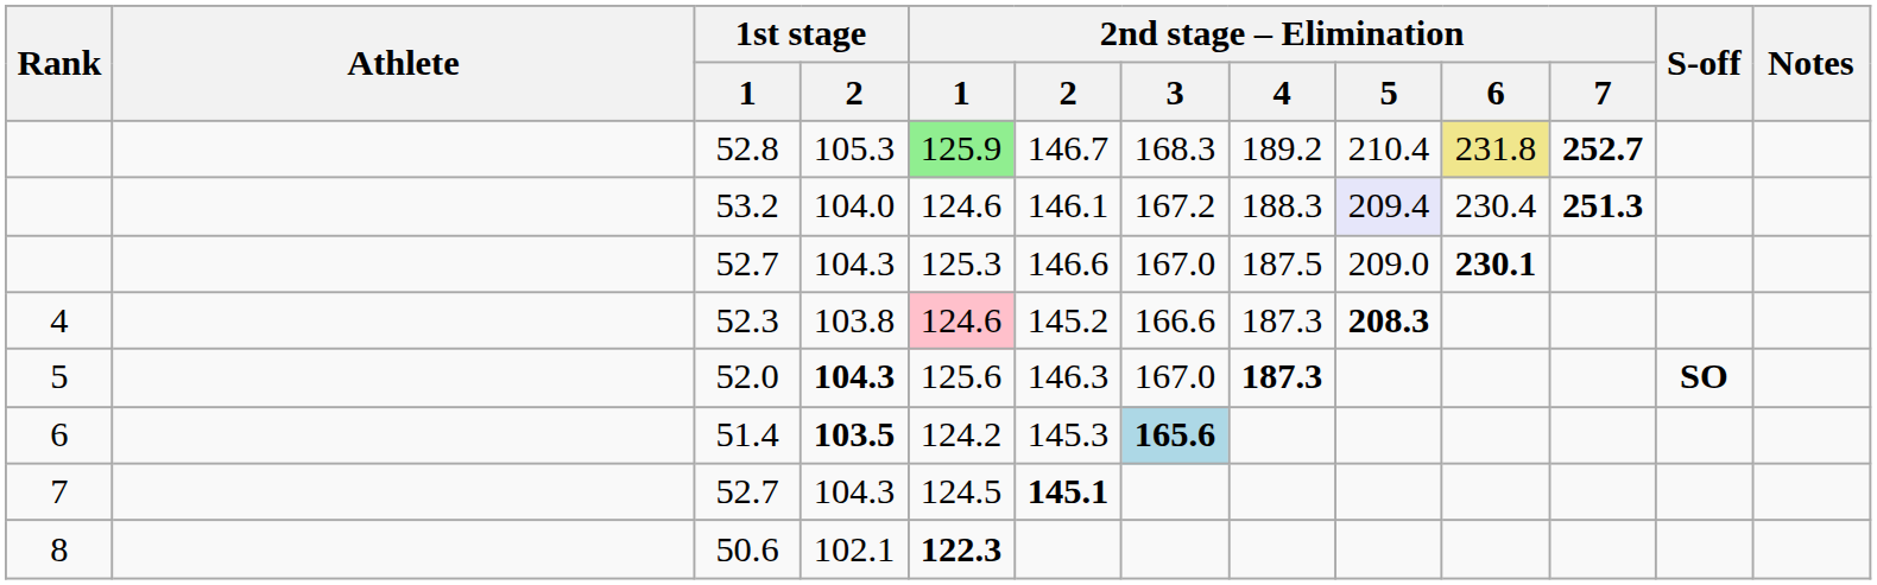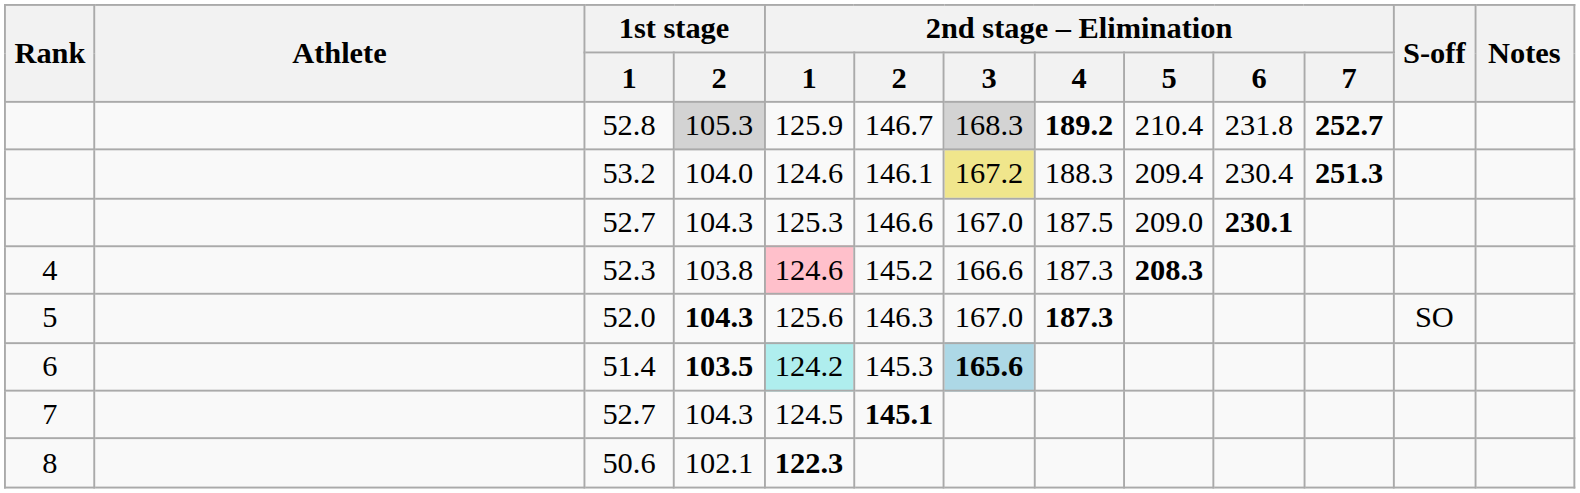52.8 | 1st stage / 2: no background -> lightgrey background
52.8 | 2nd stage – Elimination / 1: lightgreen background -> no background
52.8 | 2nd stage – Elimination / 3: no background -> lightgrey background
52.8 | 2nd stage – Elimination / 4: normal -> bold
52.8 | 2nd stage – Elimination / 6: khaki background -> no background
53.2 | 2nd stage – Elimination / 3: no background -> khaki background
53.2 | 2nd stage – Elimination / 5: lavender background -> no background
52.0 | S-off: bold -> normal
51.4 | 2nd stage – Elimination / 1: no background -> paleturquoise background
